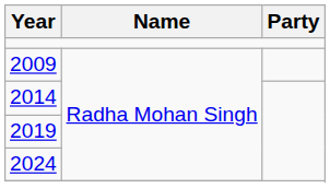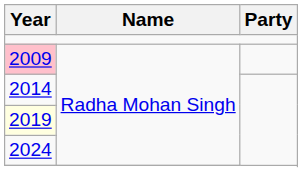2009 | Year: no background -> pink background
2019 | Year: no background -> lightyellow background
